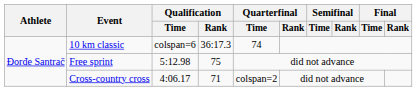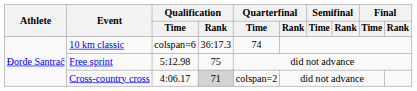Cross-country cross | Qualification / Rank: no background -> lightgrey background
